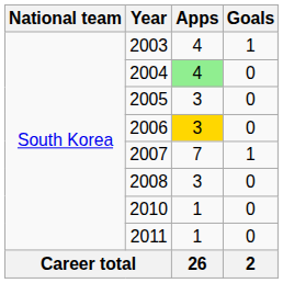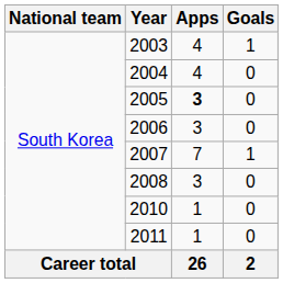2004 | Apps: lightgreen background -> no background
2005 | Apps: normal -> bold
2006 | Apps: gold background -> no background
